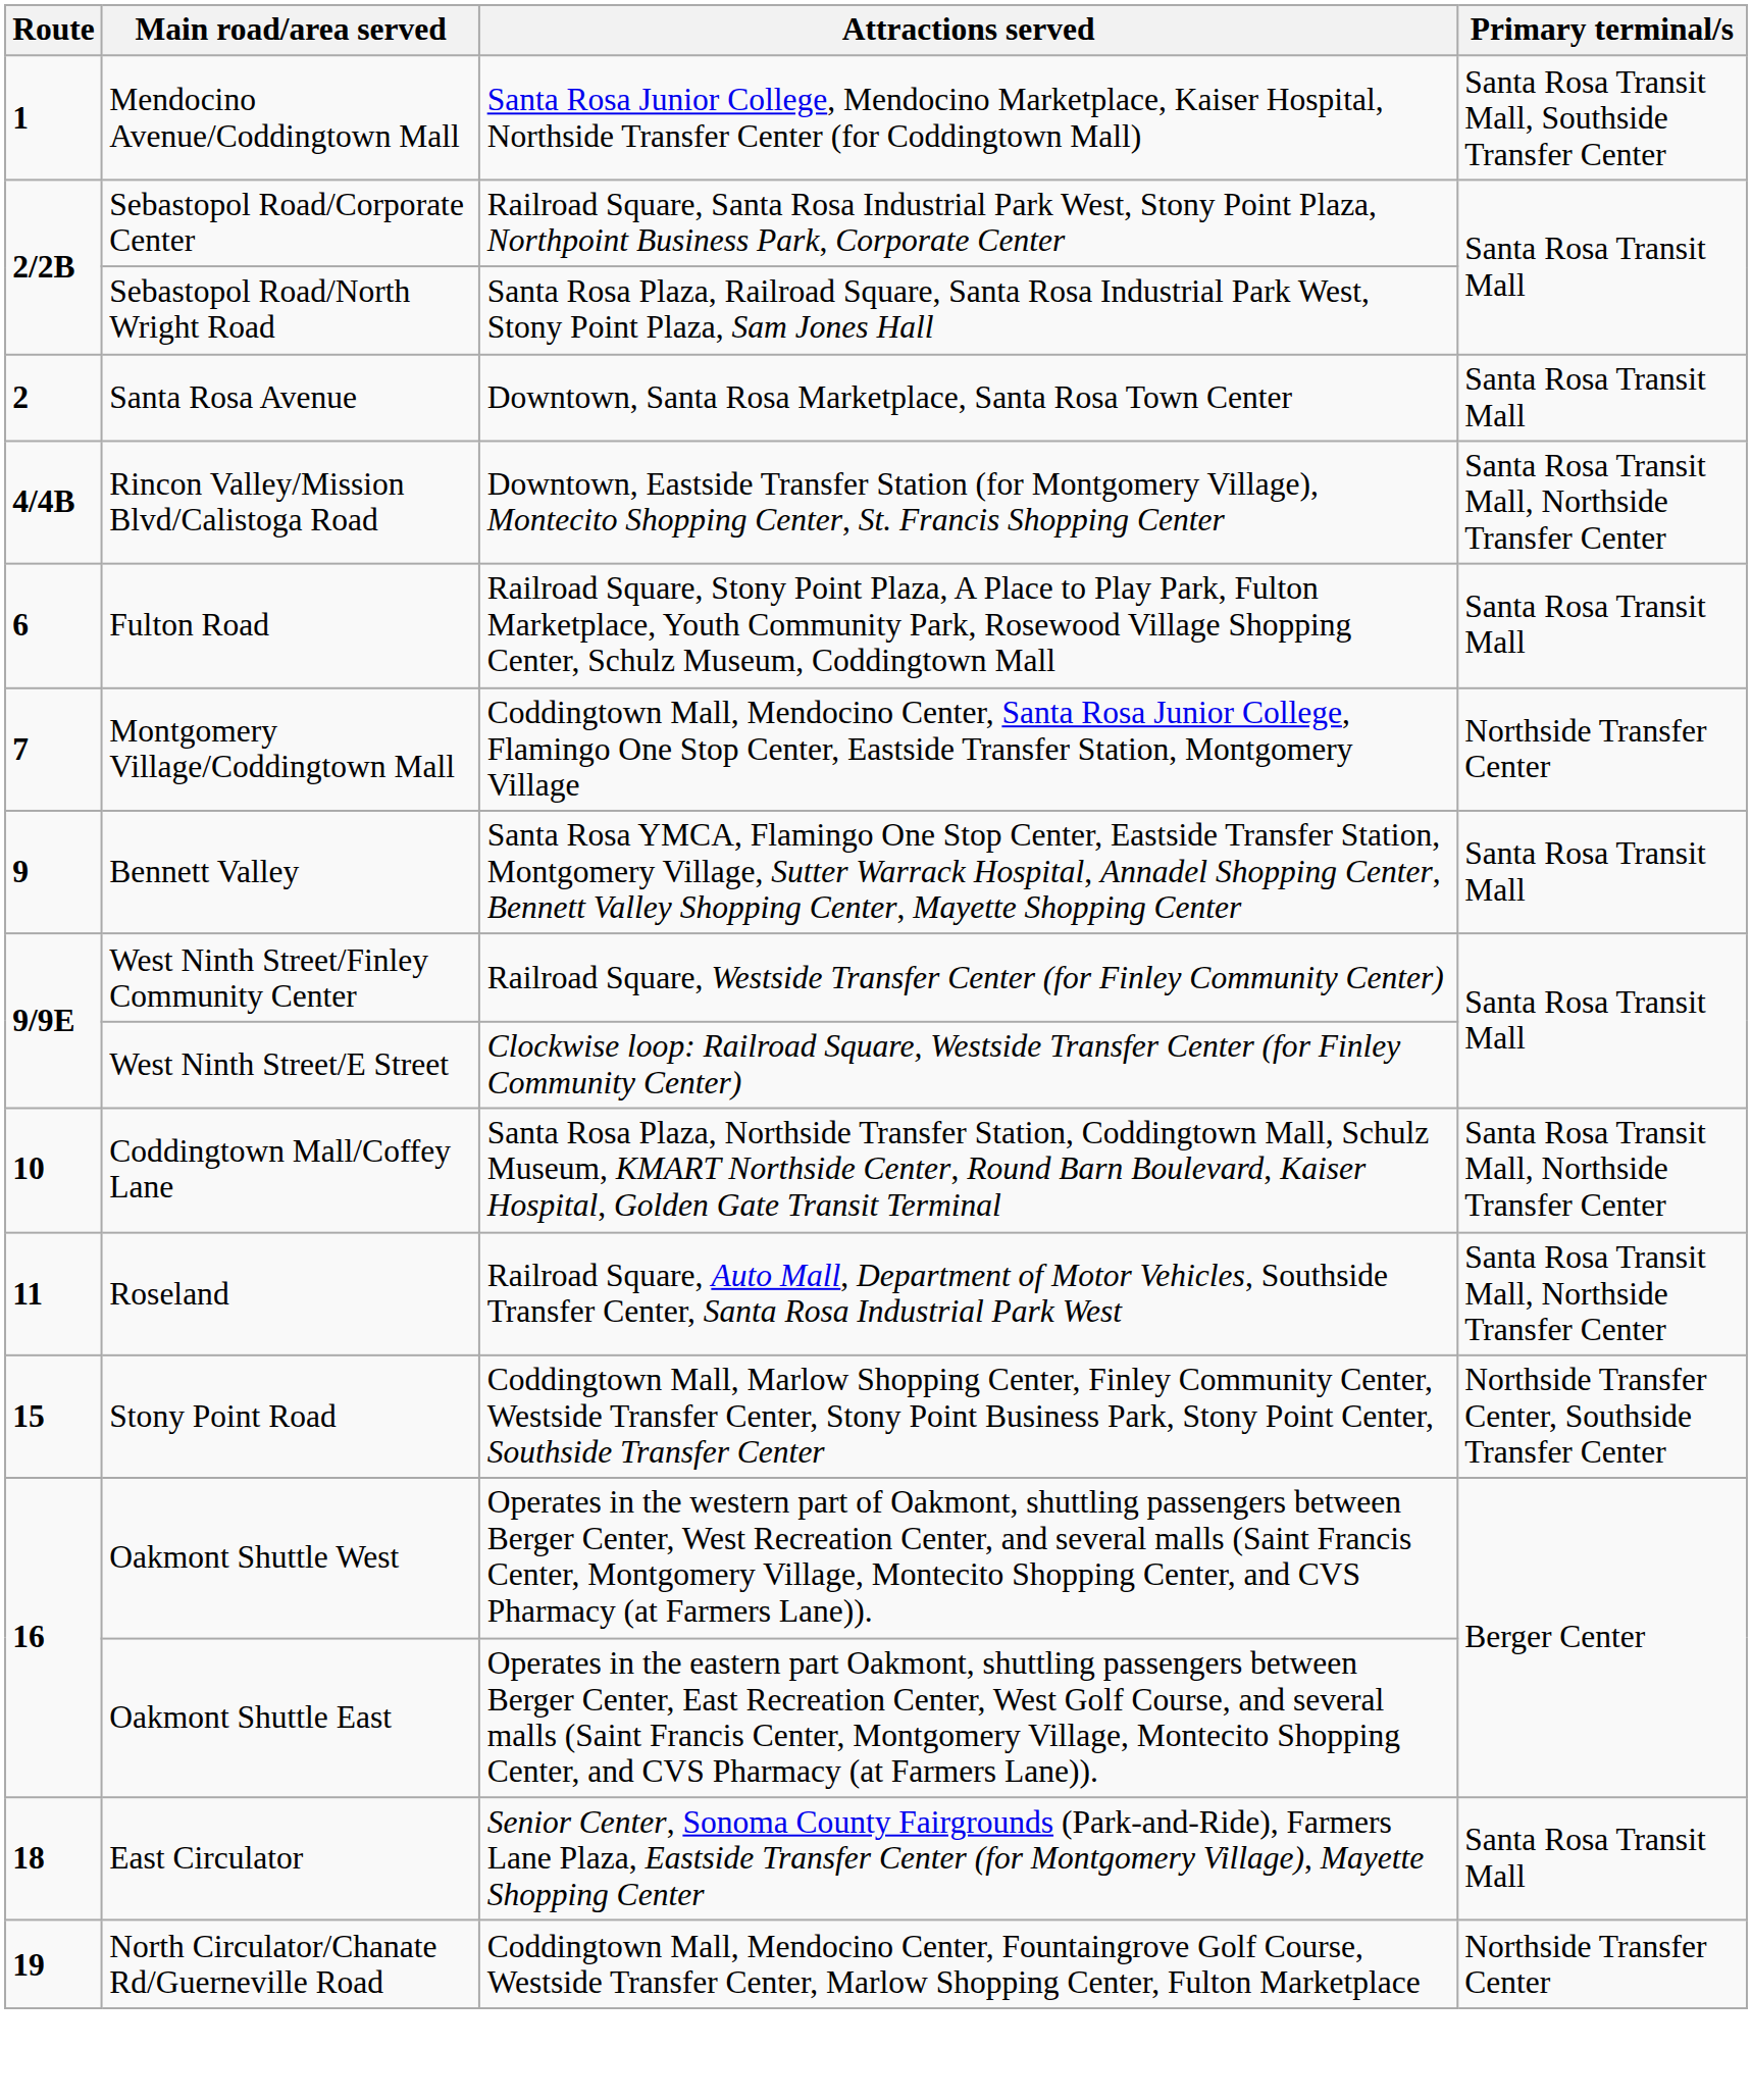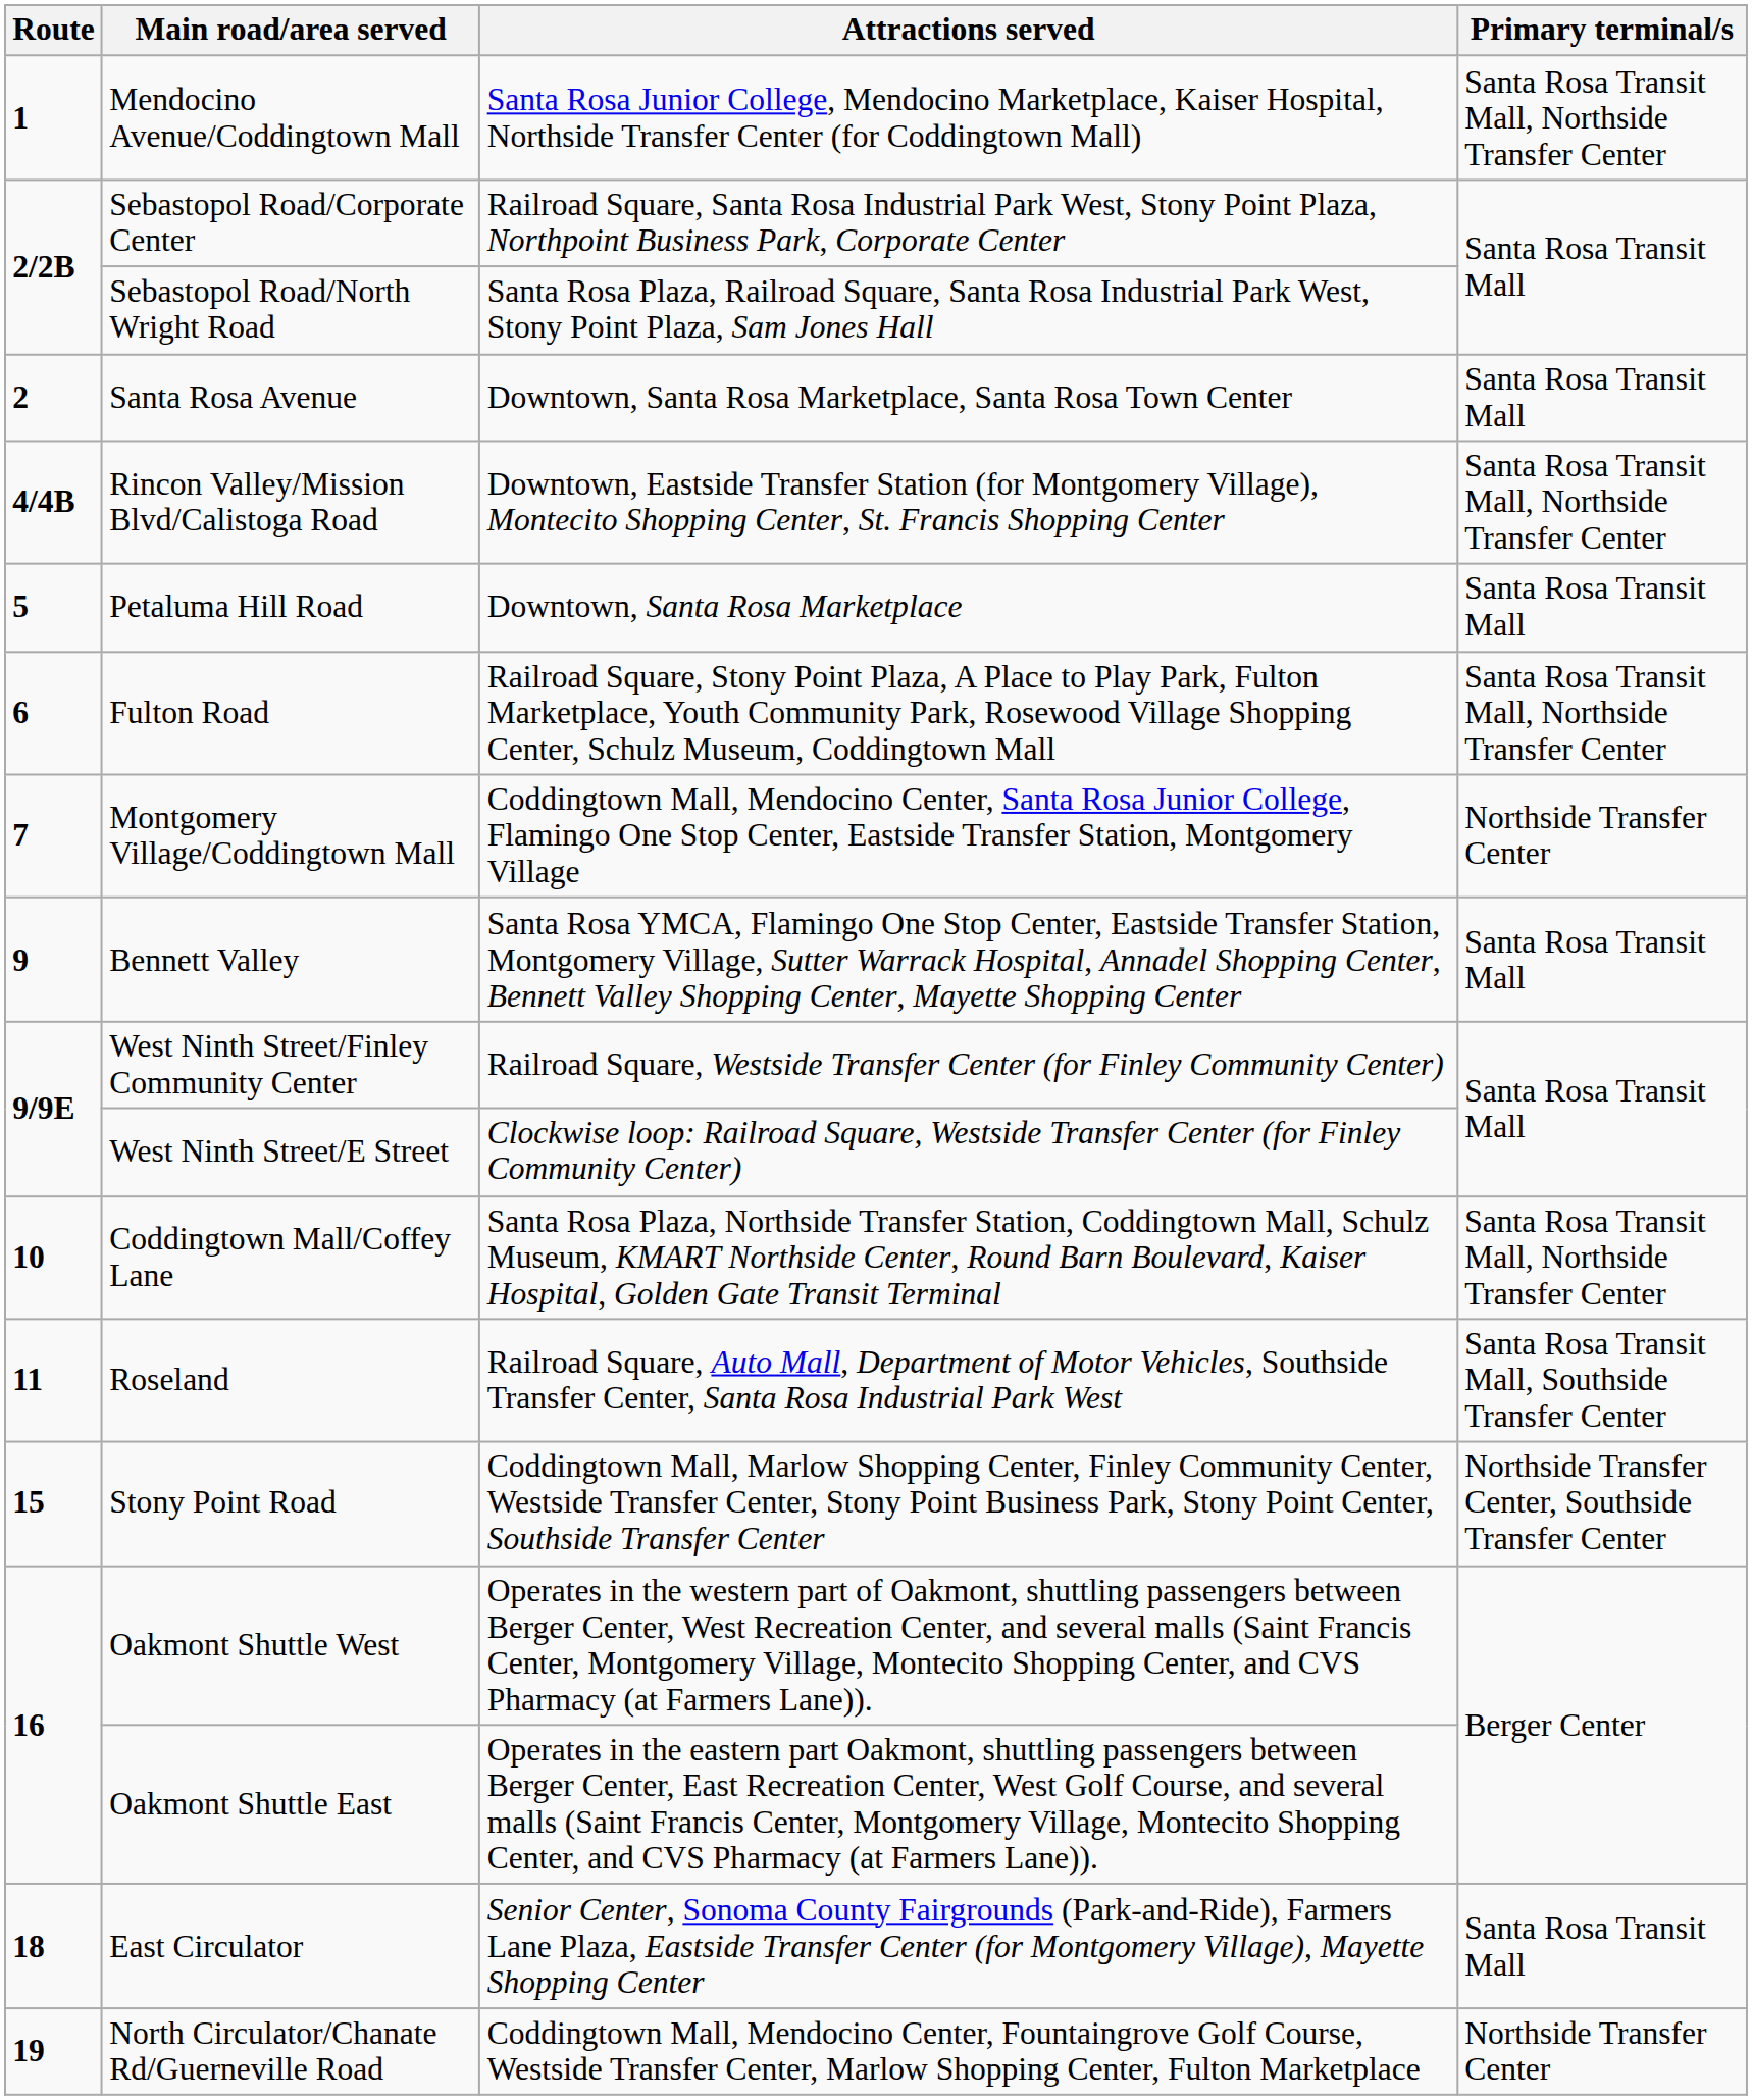Mendocino Avenue/Coddingtown Mall | Primary terminal/s: Santa Rosa Transit Mall, Southside Transfer Center -> Santa Rosa Transit Mall, Northside Transfer Center
+ row: 5 | Petaluma Hill Road | Downtown, Santa Rosa Marketplace | Santa Rosa Transit Mall
Fulton Road | Primary terminal/s: Santa Rosa Transit Mall -> Santa Rosa Transit Mall, Northside Transfer Center
Roseland | Primary terminal/s: Santa Rosa Transit Mall, Northside Transfer Center -> Santa Rosa Transit Mall, Southside Transfer Center
